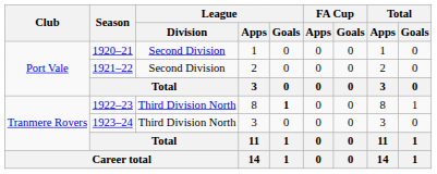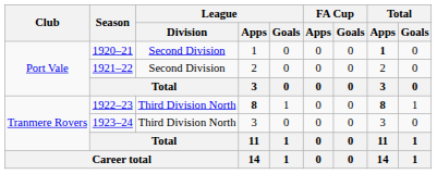1920–21 | Total / Apps: normal -> bold
1922–23 | League / Apps: normal -> bold
1922–23 | League / Goals: bold -> normal
1922–23 | Total / Apps: normal -> bold
